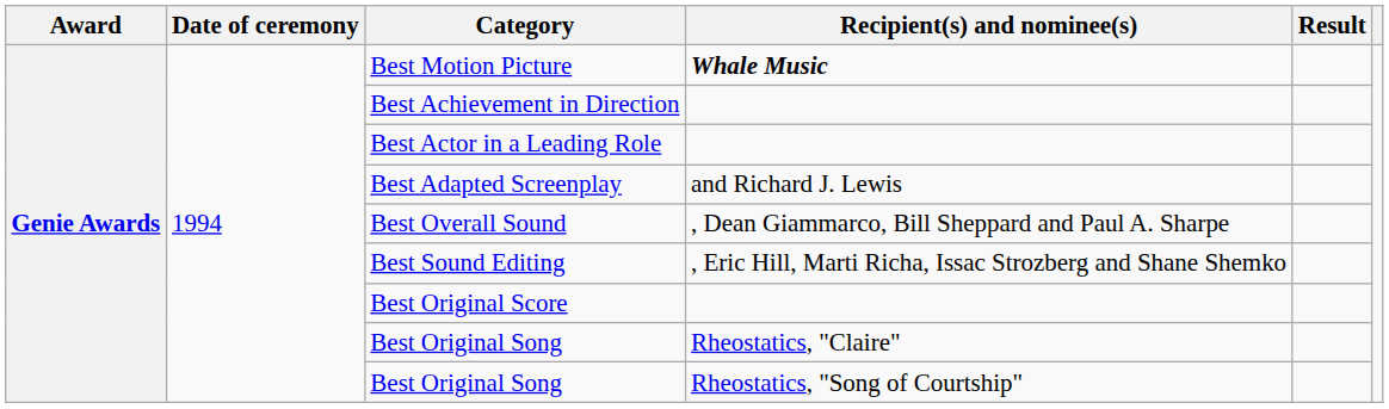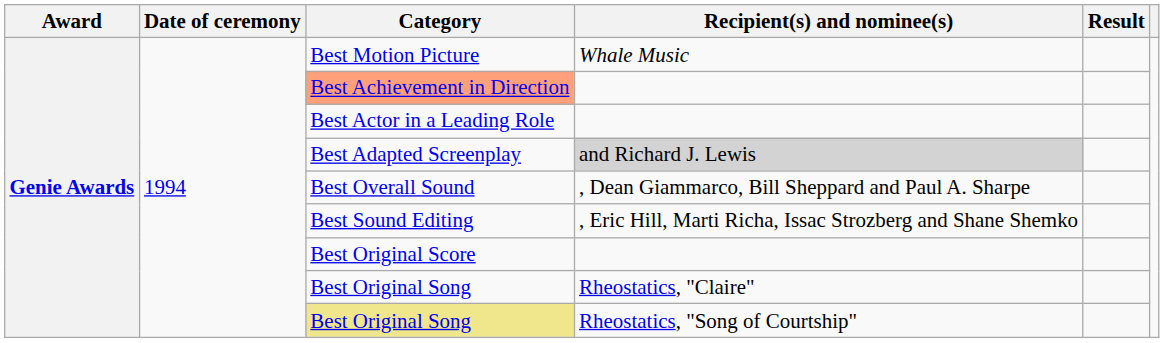Best Motion Picture | Recipient(s) and nominee(s): bold -> normal
Best Achievement in Direction | Category: no background -> lightsalmon background
Best Adapted Screenplay | Recipient(s) and nominee(s): no background -> lightgrey background
Best Original Song / Rheostatics, "Song of Courtship" | Category: no background -> khaki background
